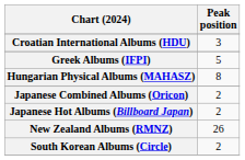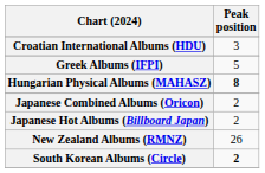Hungarian Physical Albums (MAHASZ) | Peak position: normal -> bold
South Korean Albums (Circle) | Peak position: normal -> bold
